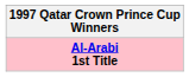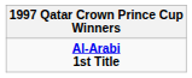row 2 | column 1: pink background -> no background
